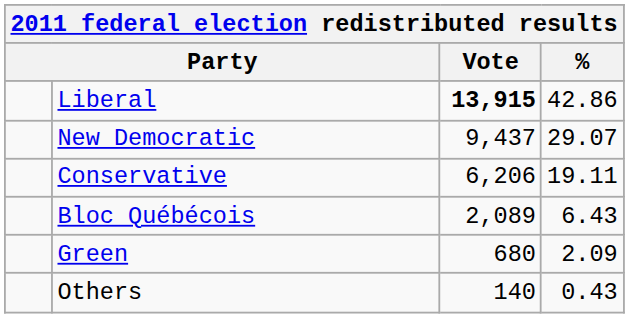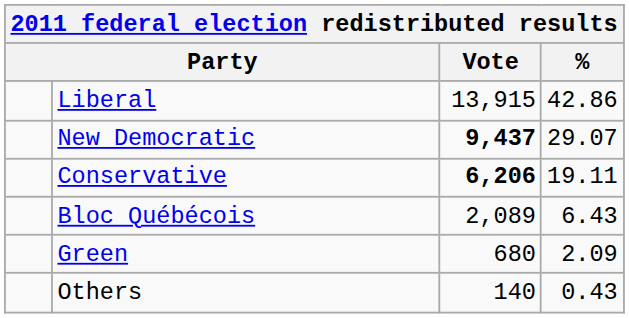Liberal | Vote: bold -> normal
New Democratic | Vote: normal -> bold
Conservative | Vote: normal -> bold
